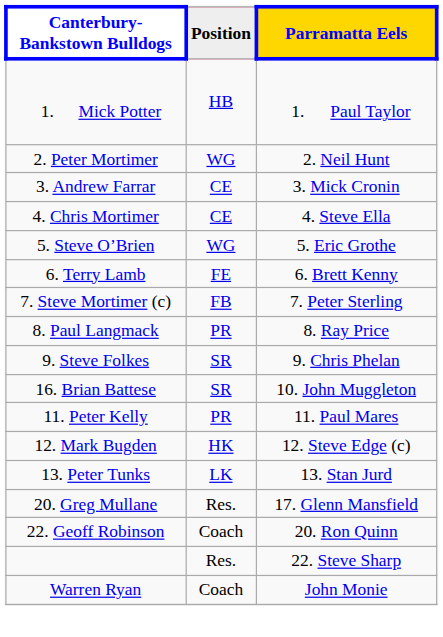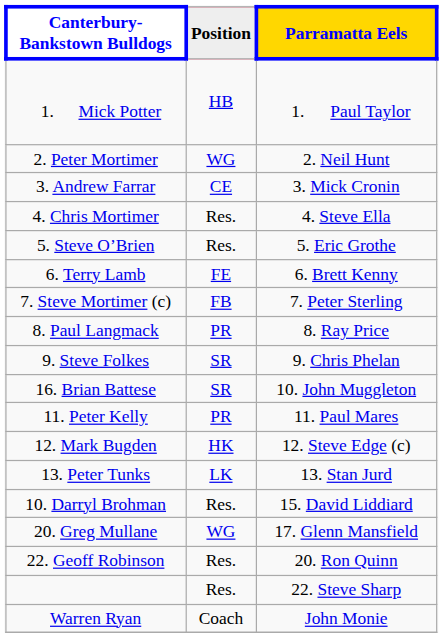4. Chris Mortimer | Position: CE -> Res.
5. Steve O’Brien | Position: WG -> Res.
+ row: 10. Darryl Brohman | Res. | 15. David Liddiard
20. Greg Mullane | Position: Res. -> WG
22. Geoff Robinson | Position: Coach -> Res.
